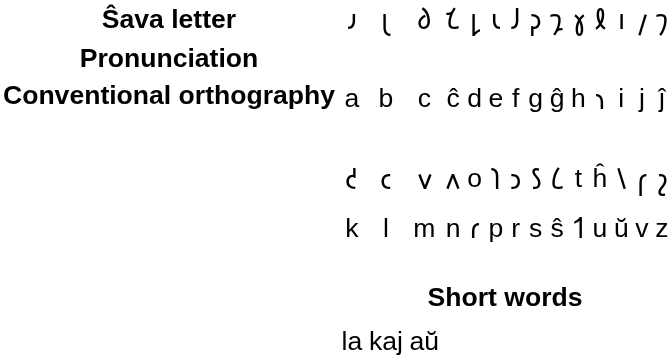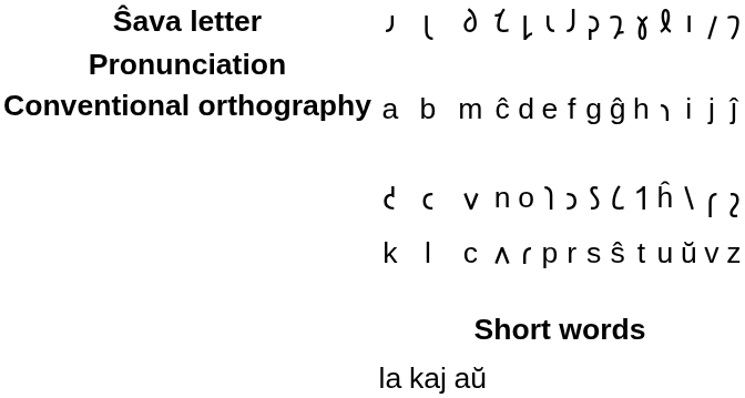a | column 4: c -> m
𐑒 | column 5: 𐑵 -> n
𐑒 | column 11: t -> 𐑑
k | column 4: m -> c
k | column 5: n -> 𐑵
k | column 11: 𐑑 -> t
